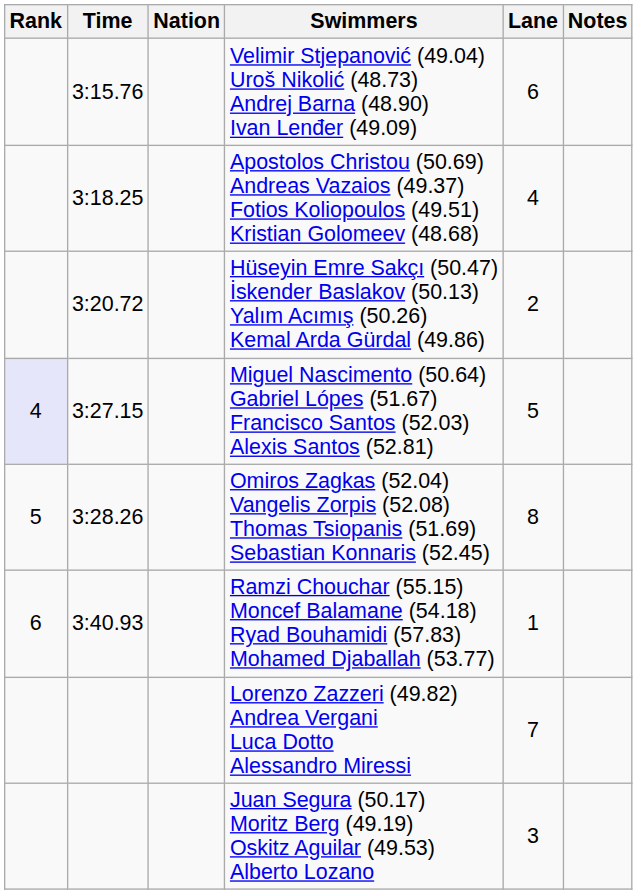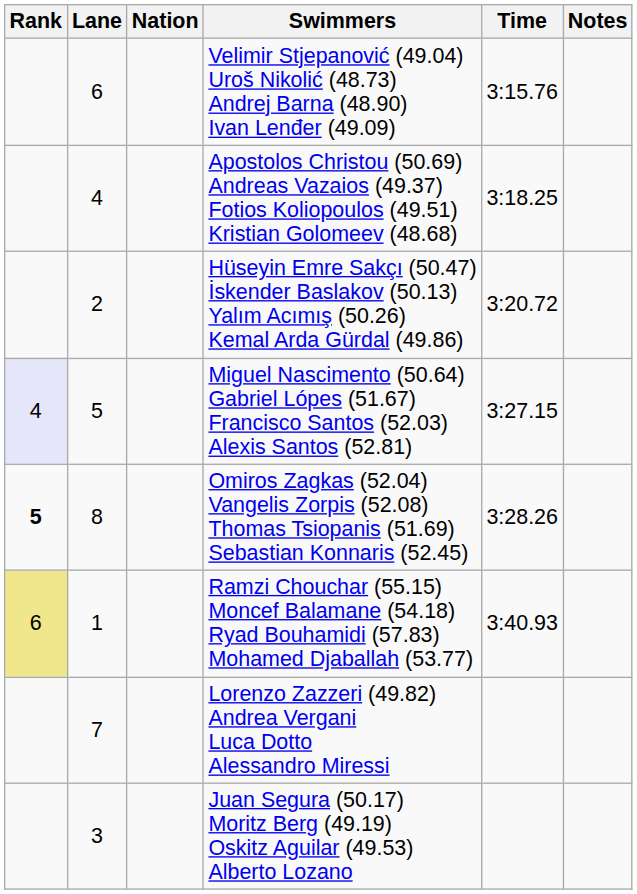columns swapped: Lane <-> Time
row 6 | Rank: normal -> bold
row 7 | Rank: no background -> khaki background
